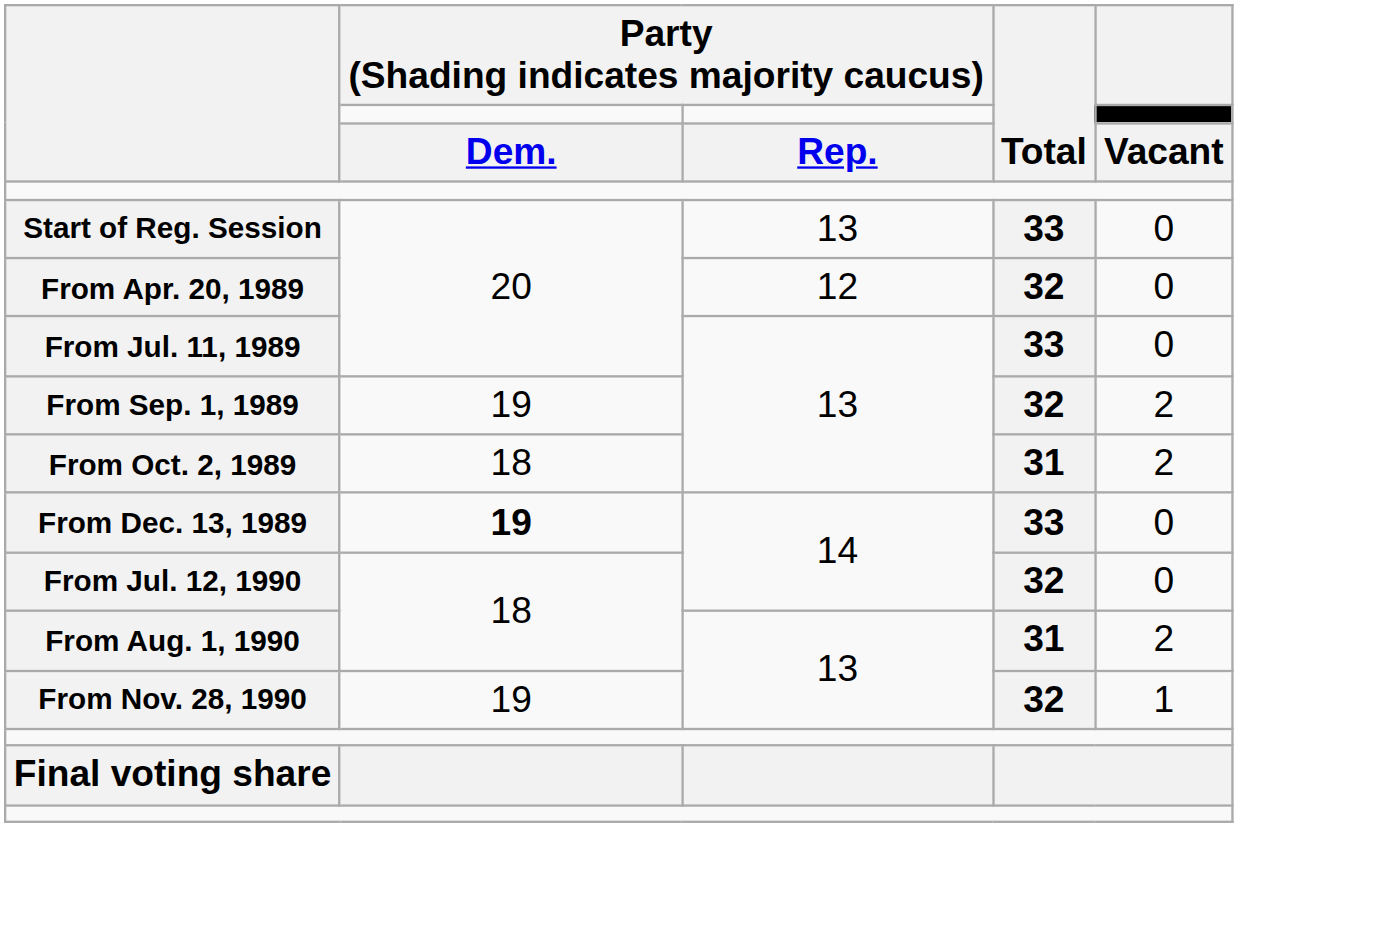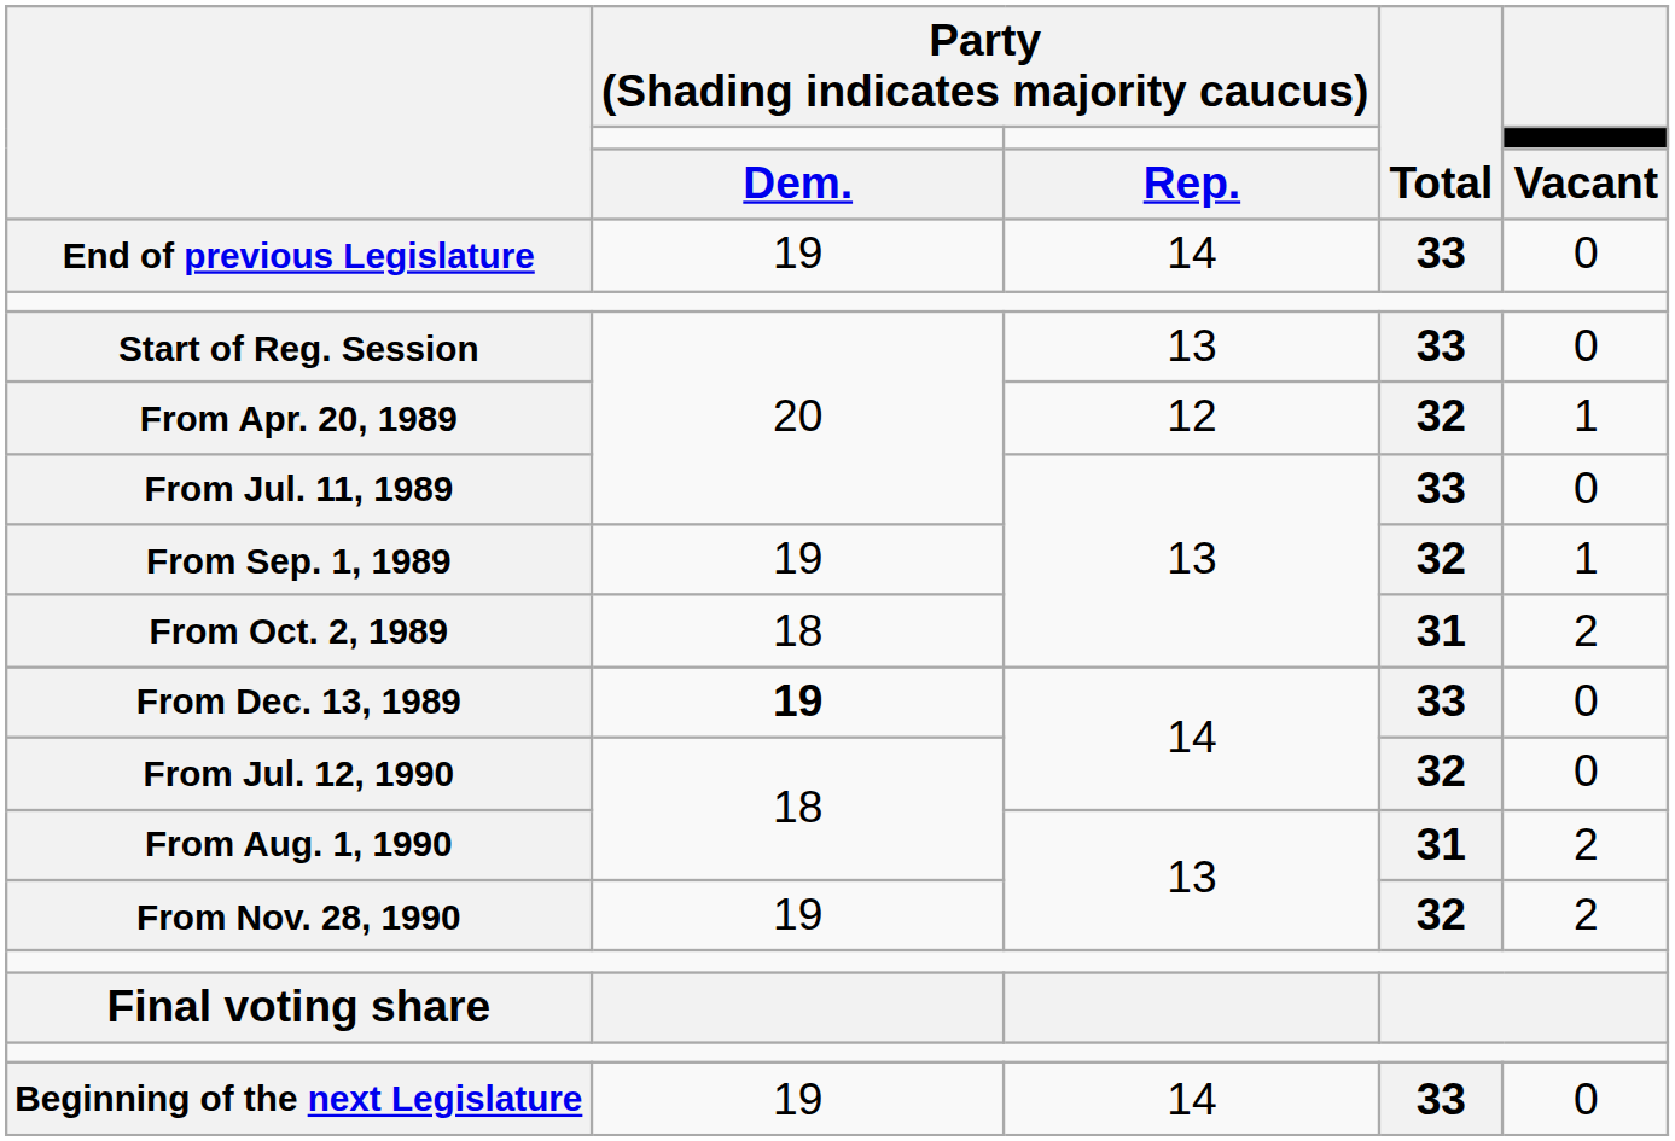+ row: End of previous Legislature | 19 | 14 | 33 | 0
From Apr. 20, 1989 | column 5: 0 -> 1
From Sep. 1, 1989 | column 5: 2 -> 1
From Nov. 28, 1990 | column 5: 1 -> 2
+ row: Beginning of the next Legislature | 19 | 14 | 33 | 0
